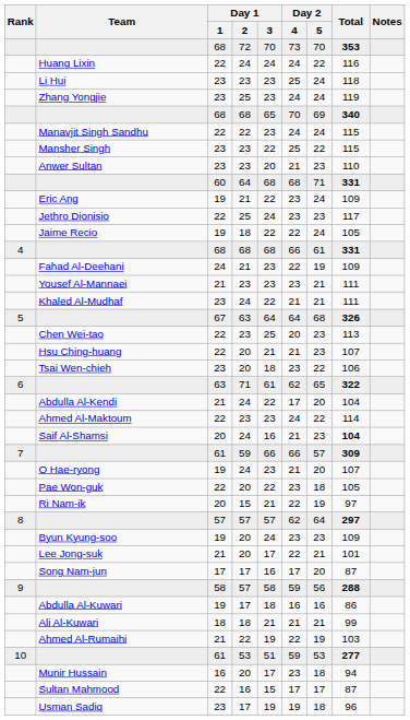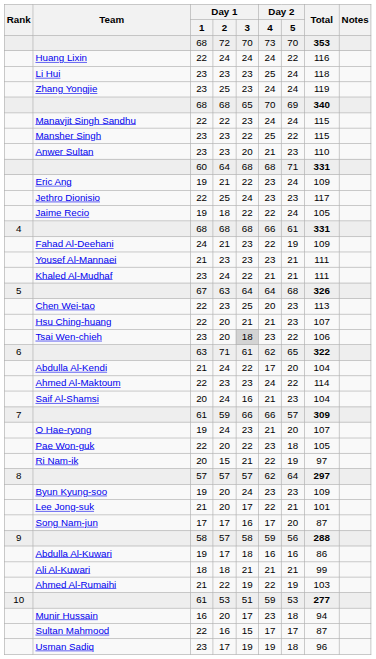Tsai Wen-chieh | Day 1 / 3: no background -> lightgrey background
Saif Al-Shamsi | Total: bold -> normal
